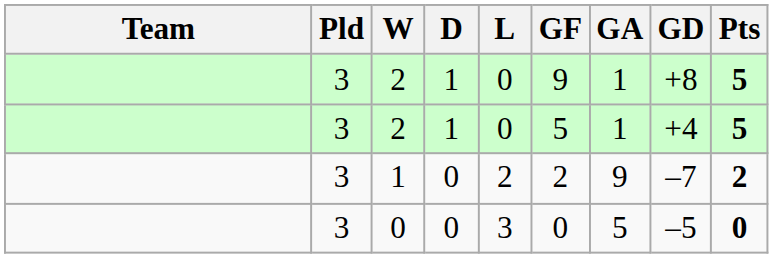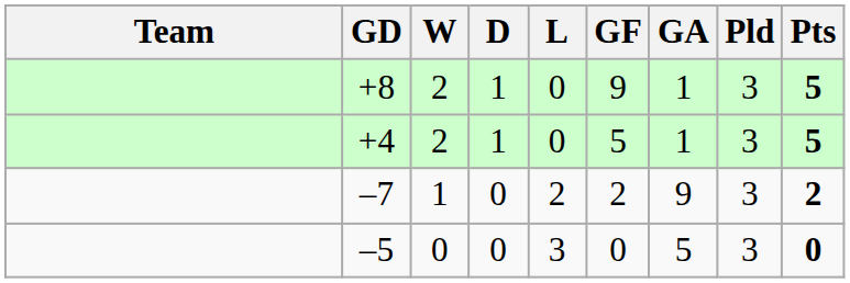columns swapped: Pld <-> GD
